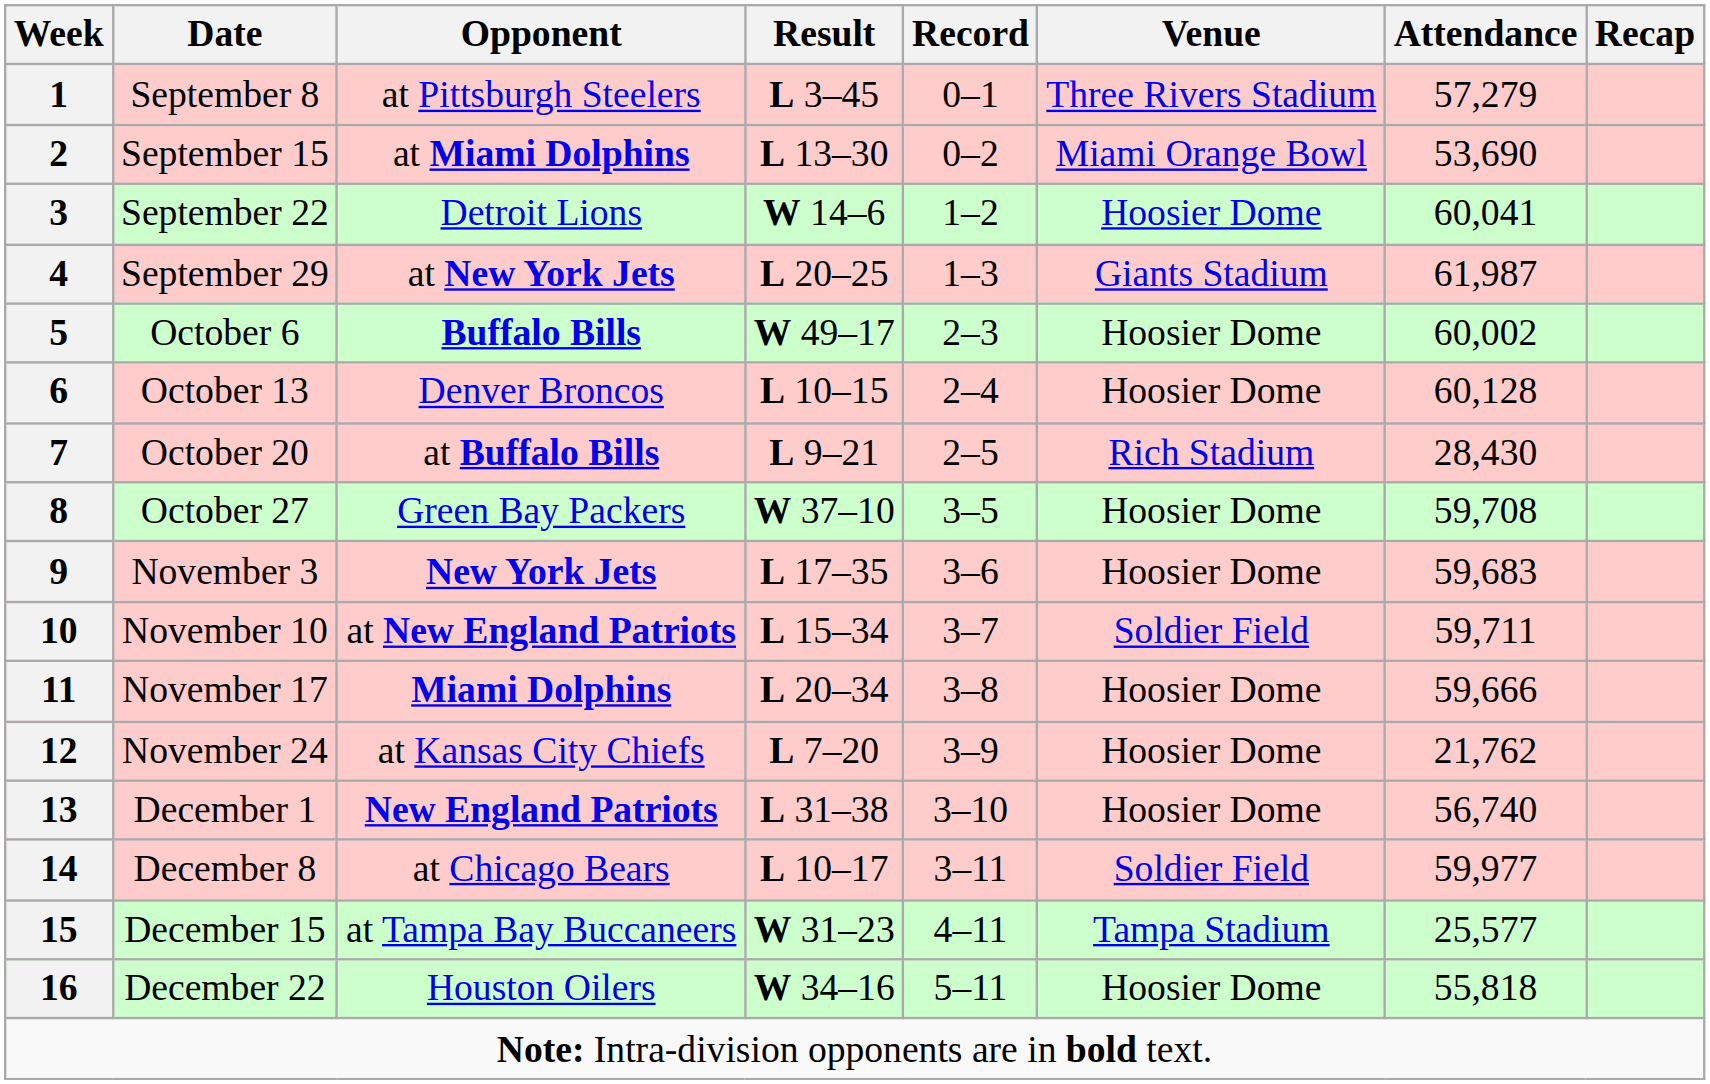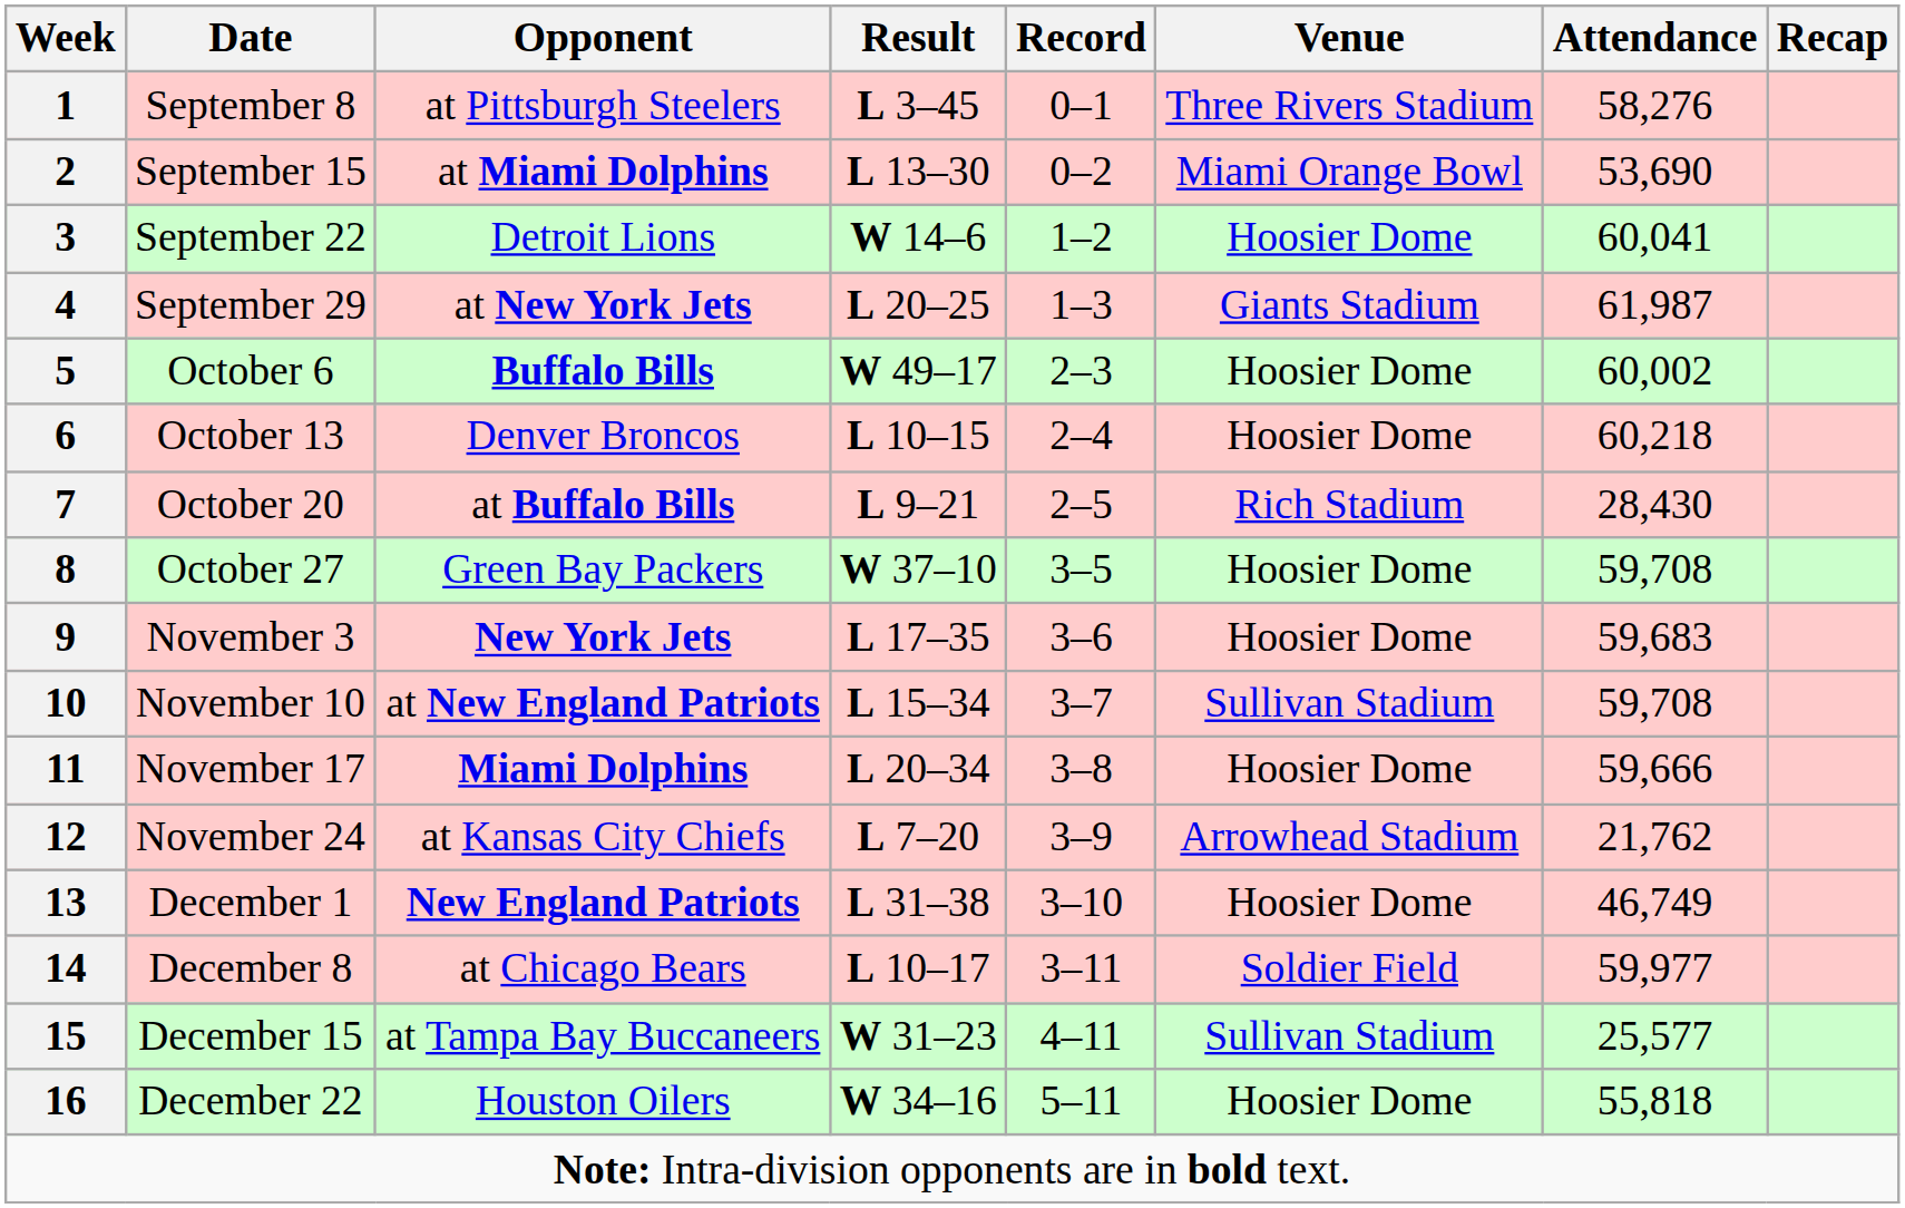1 | Attendance: 57,279 -> 58,276
6 | Attendance: 60,128 -> 60,218
10 | Venue: Soldier Field -> Sullivan Stadium
10 | Attendance: 59,711 -> 59,708
12 | Venue: Hoosier Dome -> Arrowhead Stadium
13 | Attendance: 56,740 -> 46,749
15 | Venue: Tampa Stadium -> Sullivan Stadium
